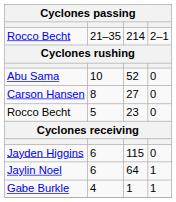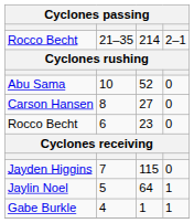23 | column 2: 5 -> 6
115 | column 2: 6 -> 7
64 | column 2: 6 -> 5
